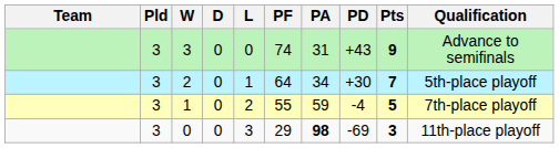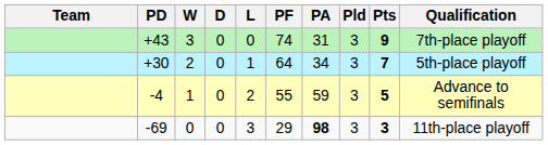columns swapped: Pld <-> PD
row 2 | Qualification: Advance to semifinals -> 7th-place playoff
row 4 | Qualification: 7th-place playoff -> Advance to semifinals
